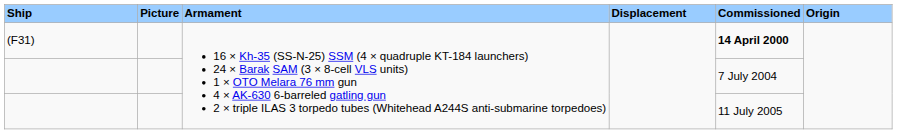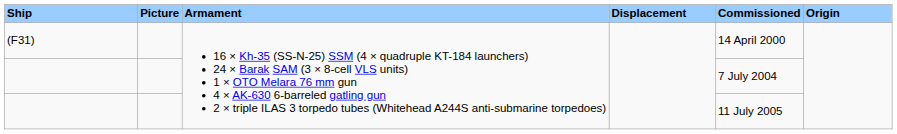(F31) | Commissioned: bold -> normal
